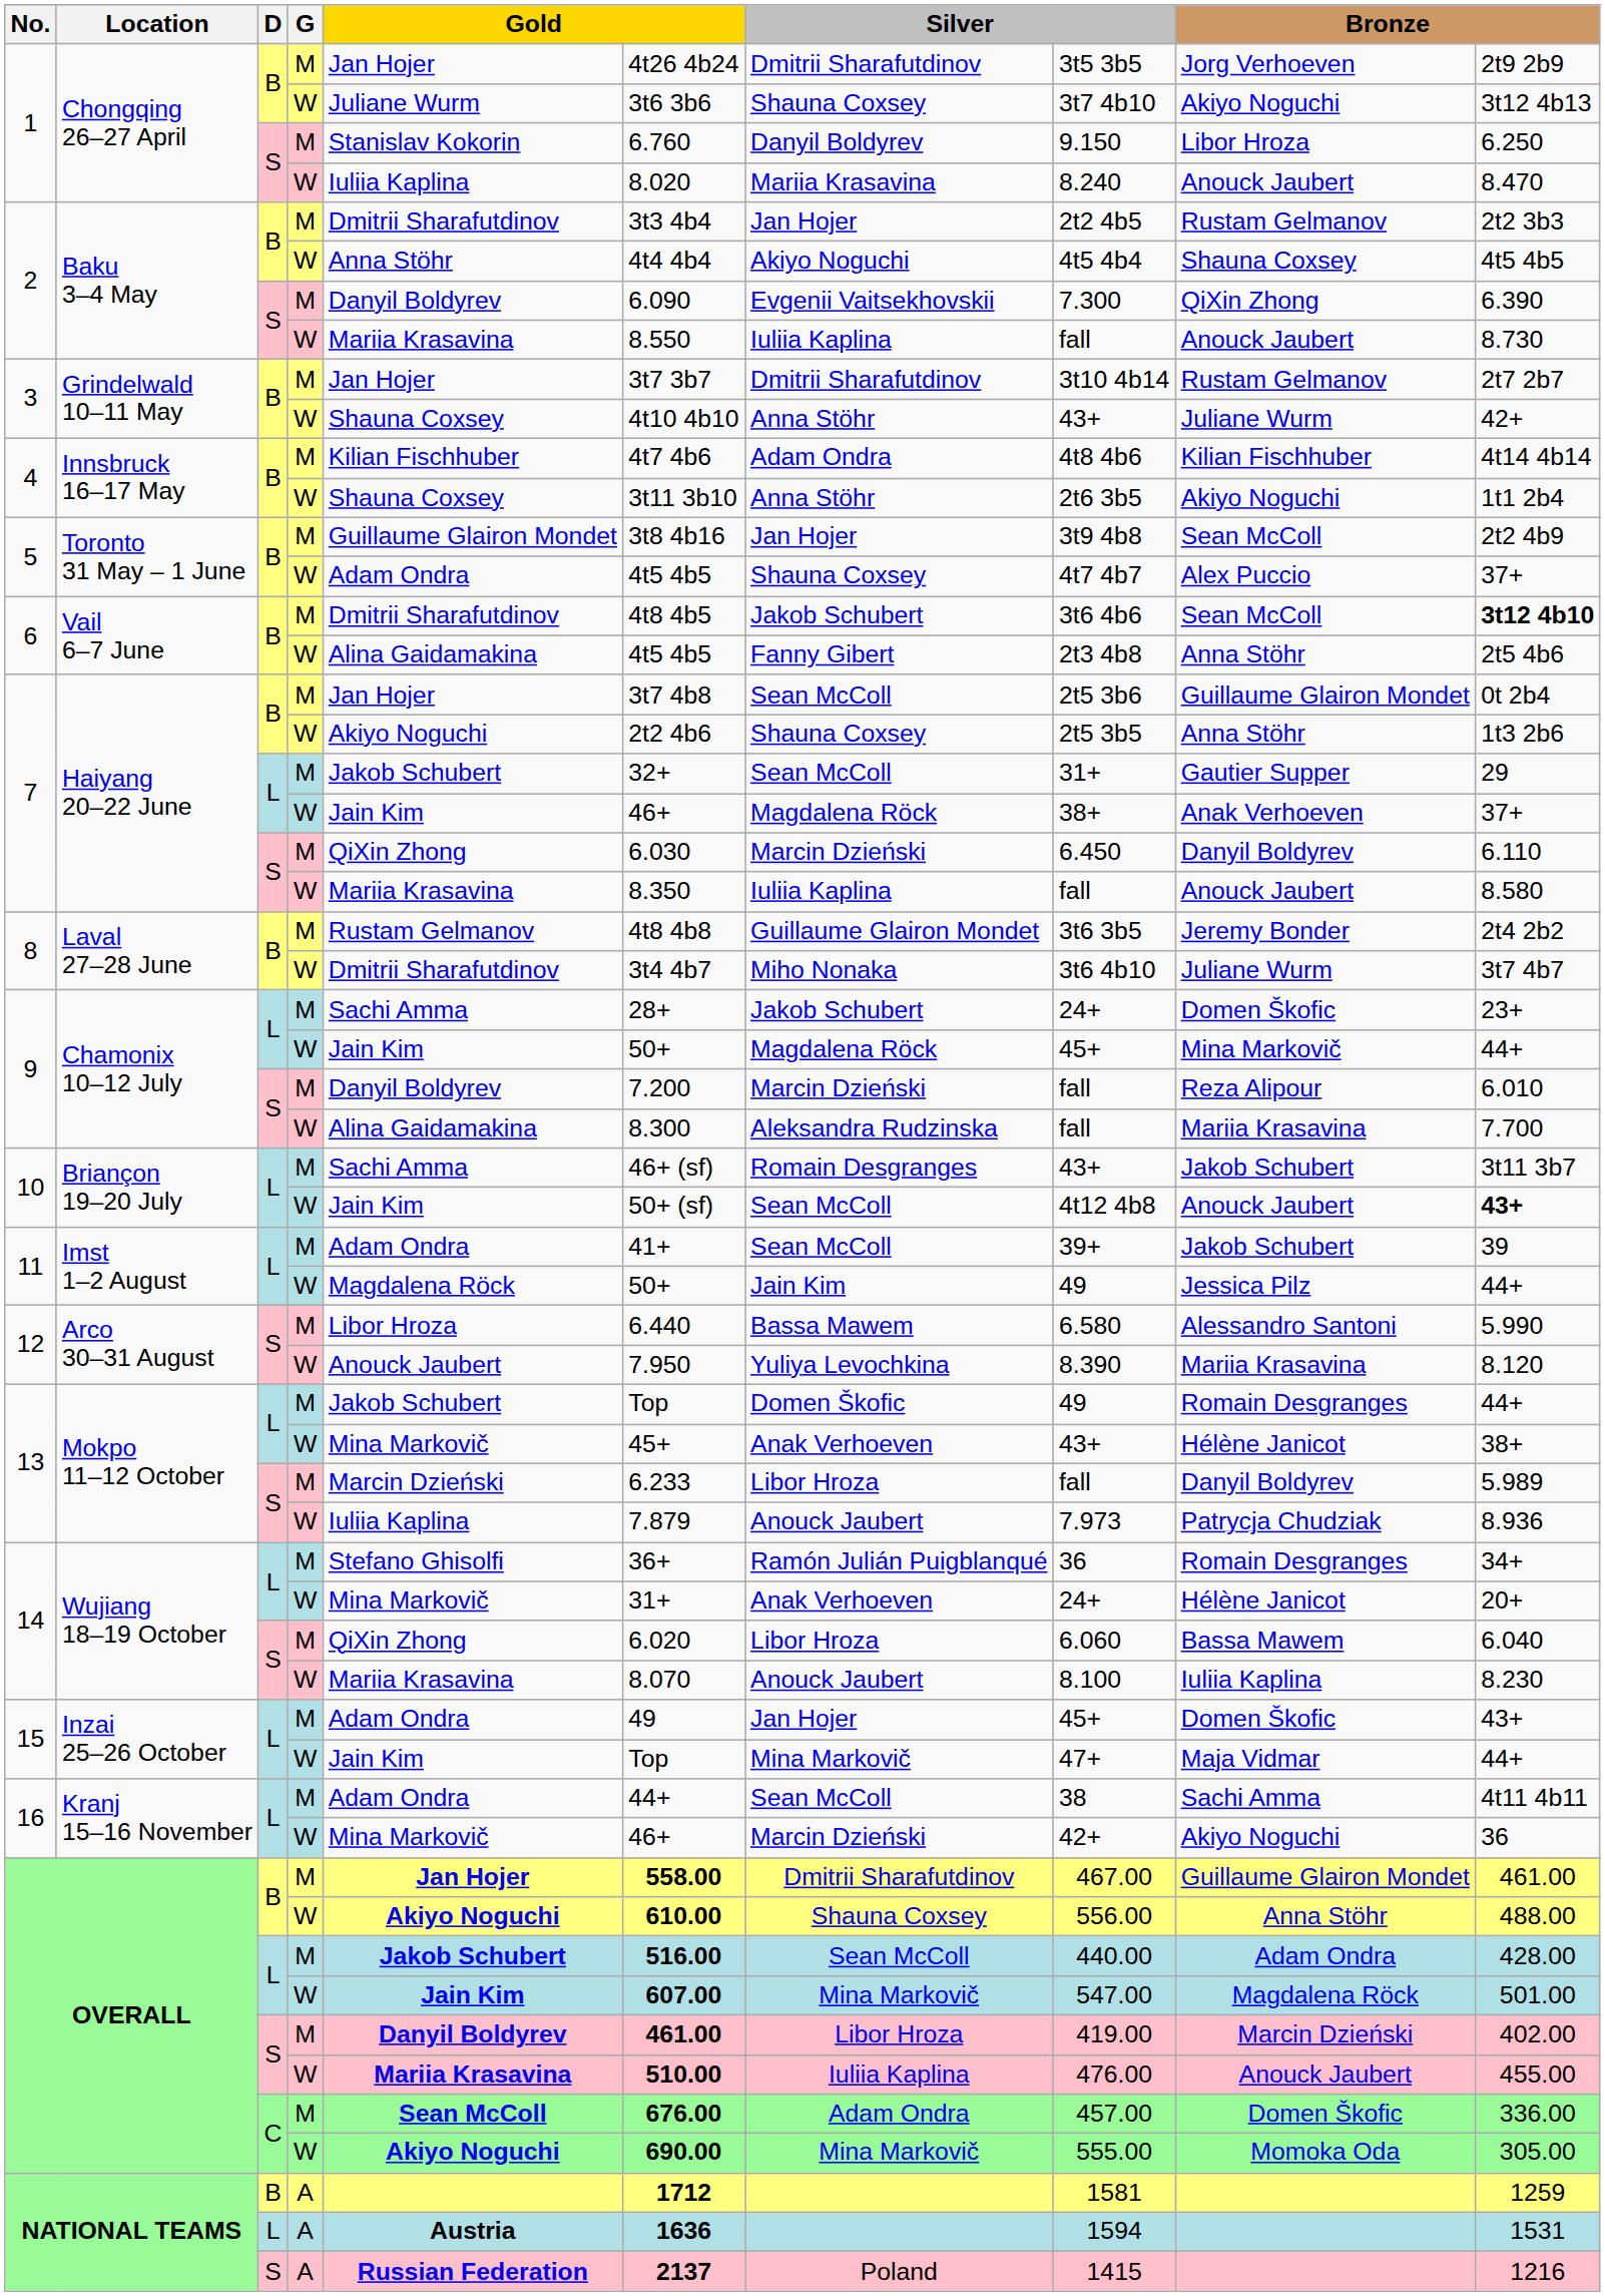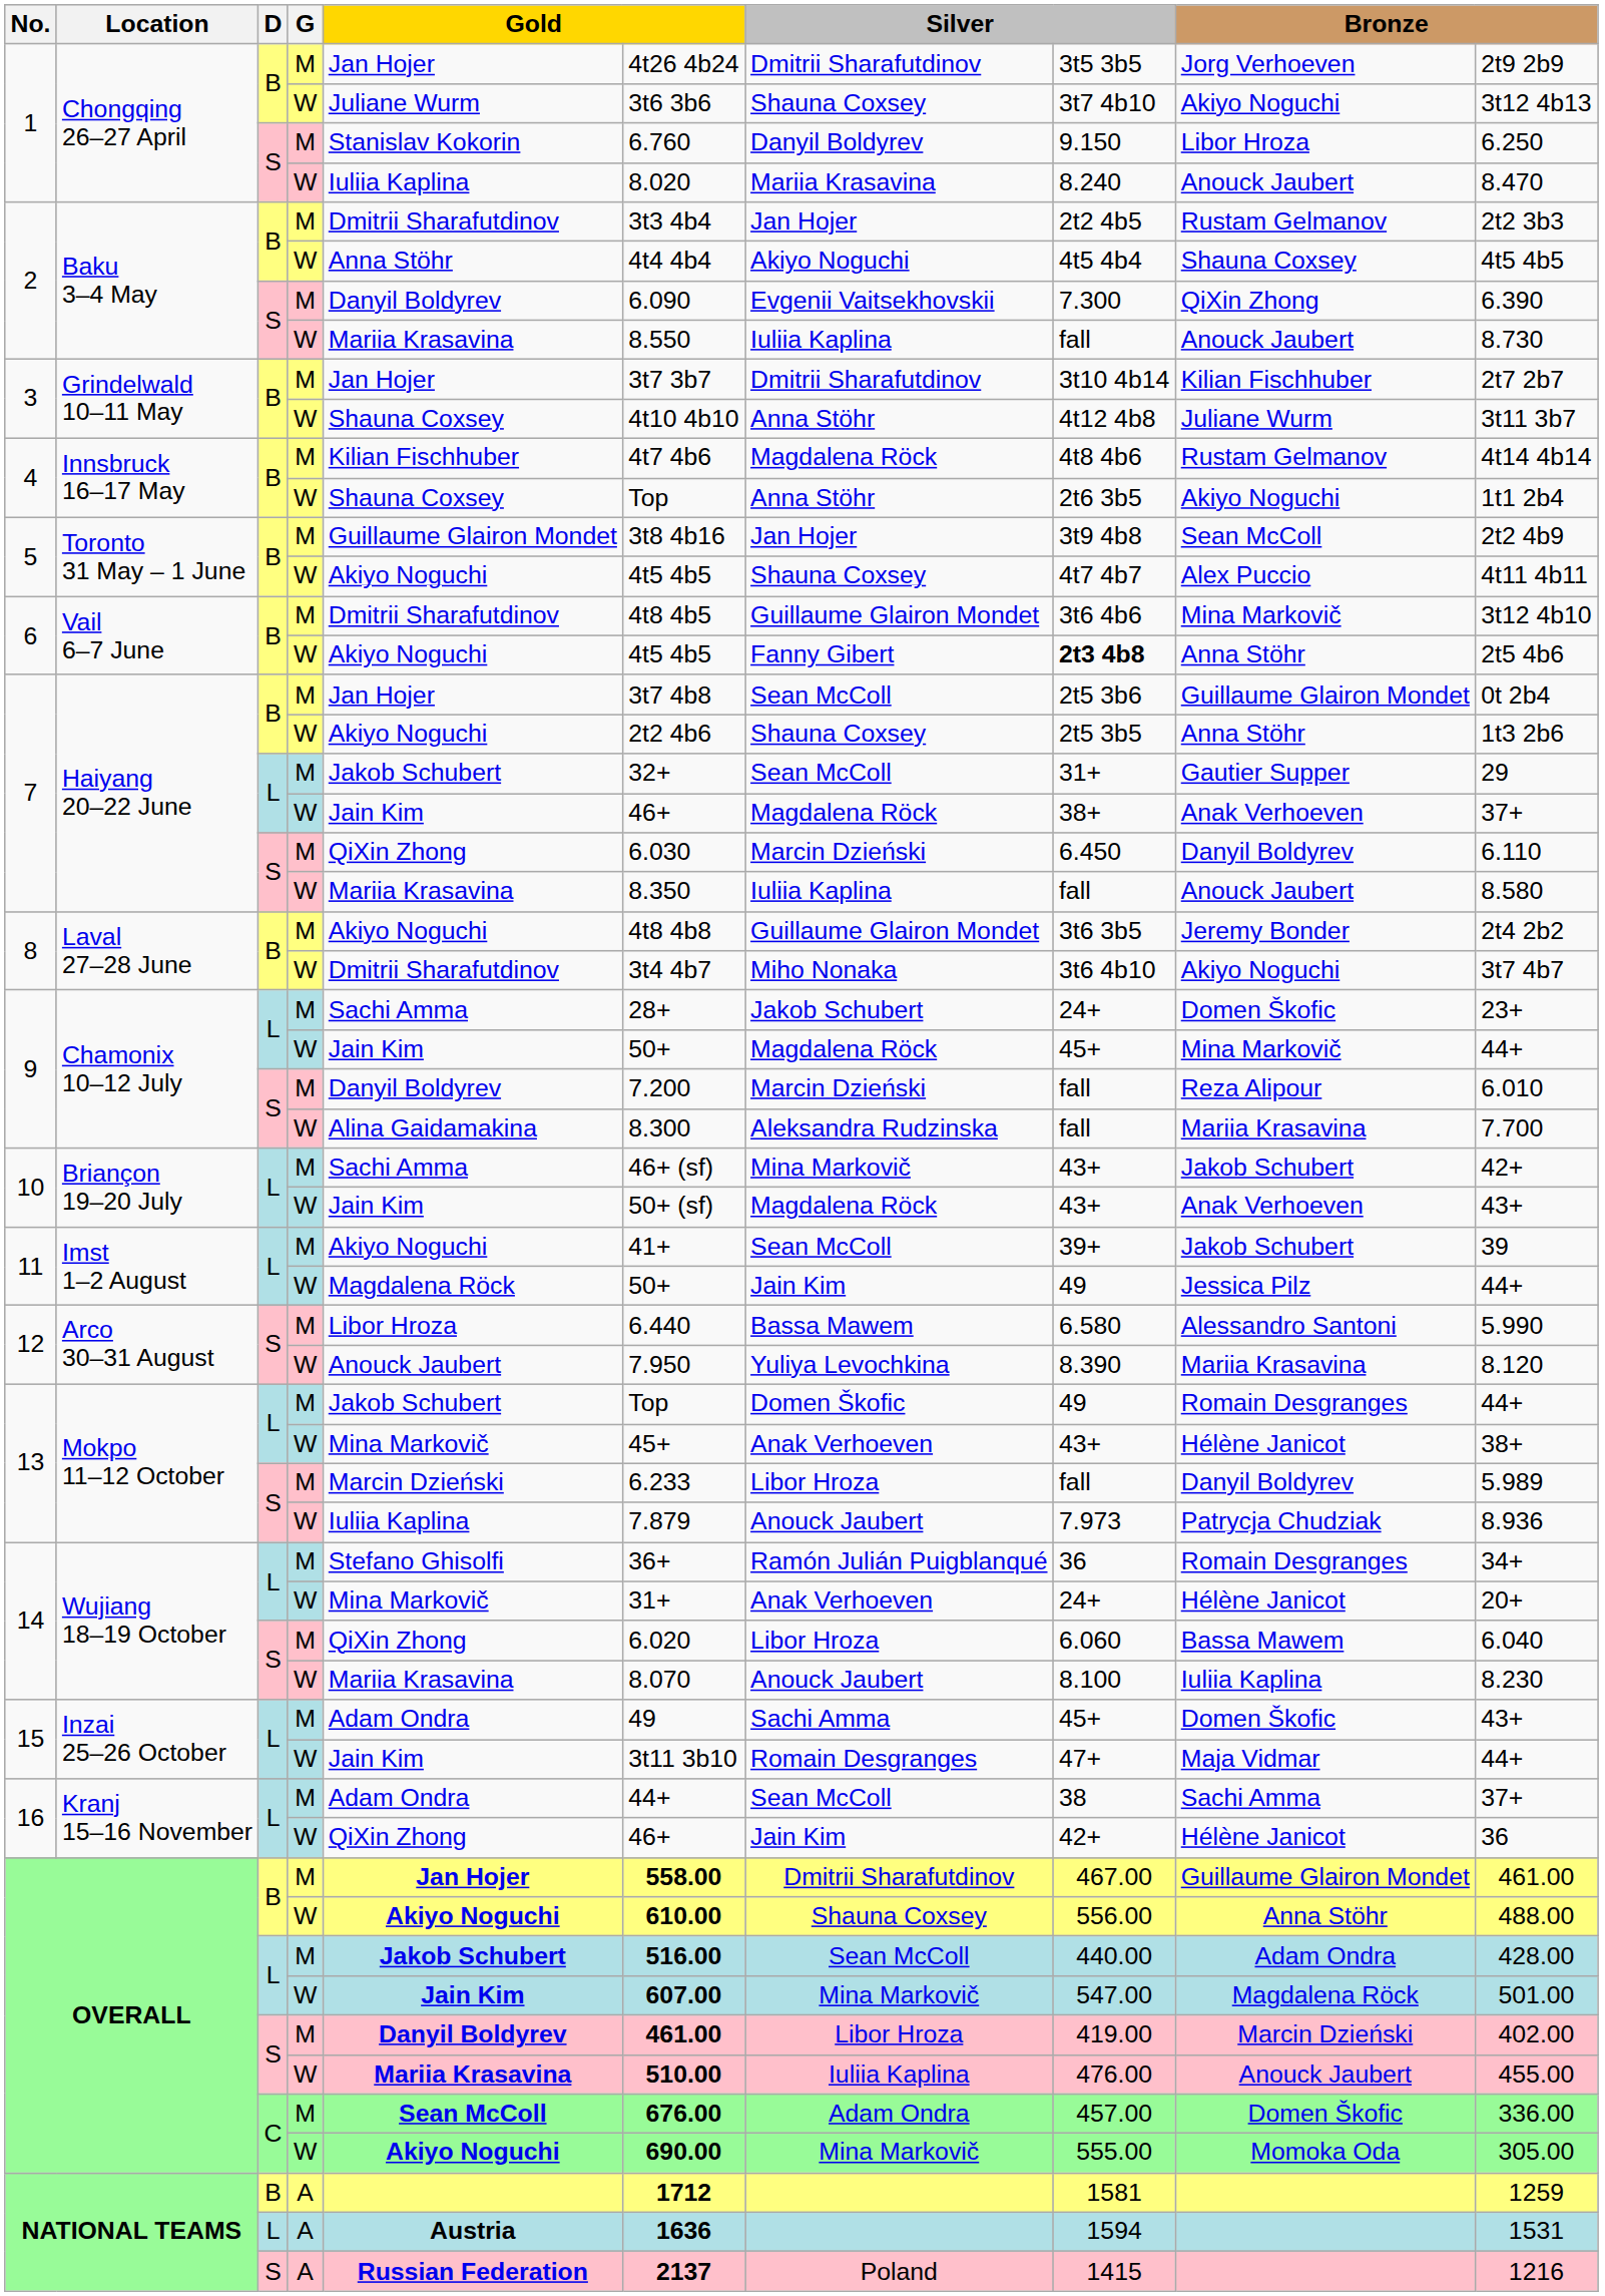3 / M | column 9: Rustam Gelmanov -> Kilian Fischhuber
3 / W | column 8: 43+ -> 4t12 4b8
3 / W | column 10: 42+ -> 3t11 3b7
4 / M | column 7: Adam Ondra -> Magdalena Röck
4 / M | column 9: Kilian Fischhuber -> Rustam Gelmanov
4 / W | column 6: 3t11 3b10 -> Top
5 / W | column 5: Adam Ondra -> Akiyo Noguchi
5 / W | column 10: 37+ -> 4t11 4b11
6 / M | column 7: Jakob Schubert -> Guillaume Glairon Mondet
6 / M | column 9: Sean McColl -> Mina Markovič
6 / M | column 10: bold -> normal
6 / W | column 5: Alina Gaidamakina -> Akiyo Noguchi
6 / W | column 8: normal -> bold
8 / M | column 5: Rustam Gelmanov -> Akiyo Noguchi
8 / W | column 9: Juliane Wurm -> Akiyo Noguchi
10 / M | column 7: Romain Desgranges -> Mina Markovič
10 / M | column 10: 3t11 3b7 -> 42+
10 / W | column 7: Sean McColl -> Magdalena Röck
10 / W | column 8: 4t12 4b8 -> 43+
10 / W | column 9: Anouck Jaubert -> Anak Verhoeven
10 / W | column 10: bold -> normal
11 / M | column 5: Adam Ondra -> Akiyo Noguchi
15 / M | column 7: Jan Hojer -> Sachi Amma
15 / W | column 6: Top -> 3t11 3b10
15 / W | column 7: Mina Markovič -> Romain Desgranges
16 / M | column 10: 4t11 4b11 -> 37+
16 / W | column 5: Mina Markovič -> QiXin Zhong
16 / W | column 7: Marcin Dzieński -> Jain Kim
16 / W | column 9: Akiyo Noguchi -> Hélène Janicot
